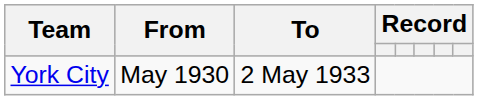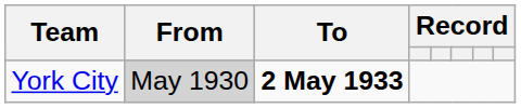York City | From: no background -> lightgrey background
York City | To: normal -> bold
